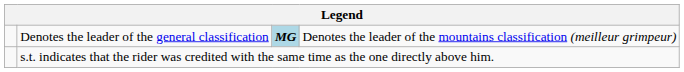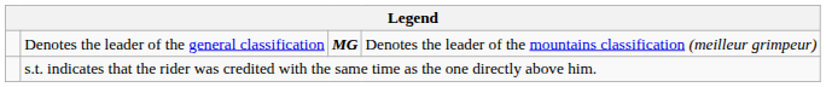Denotes the leader of the general classification | column 3: lightblue background -> no background
